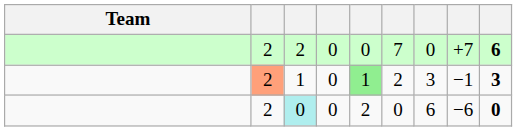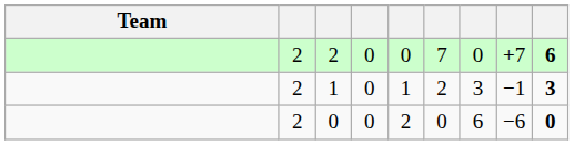row 3 | column 2: lightsalmon background -> no background
row 3 | column 5: lightgreen background -> no background
row 4 | column 3: paleturquoise background -> no background
